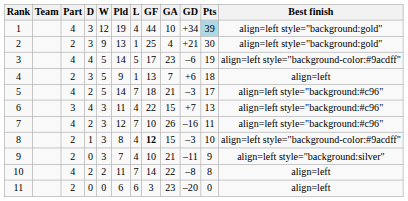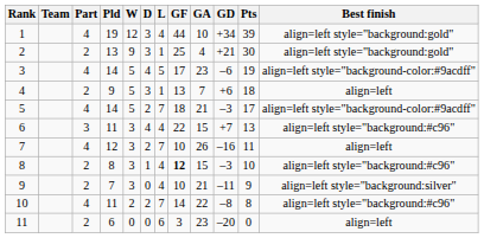columns swapped: Pld <-> D
row 2 | Pts: lightblue background -> no background
row 6 | Best finish: align=left style="background:#c96" -> align=left style="background-color:#9acdff"
row 8 | Best finish: align=left style="background:#c96" -> align=left
row 9 | Best finish: align=left style="background-color:#9acdff" -> align=left style="background:#c96"
row 11 | Best finish: align=left -> align=left style="background:#c96"
